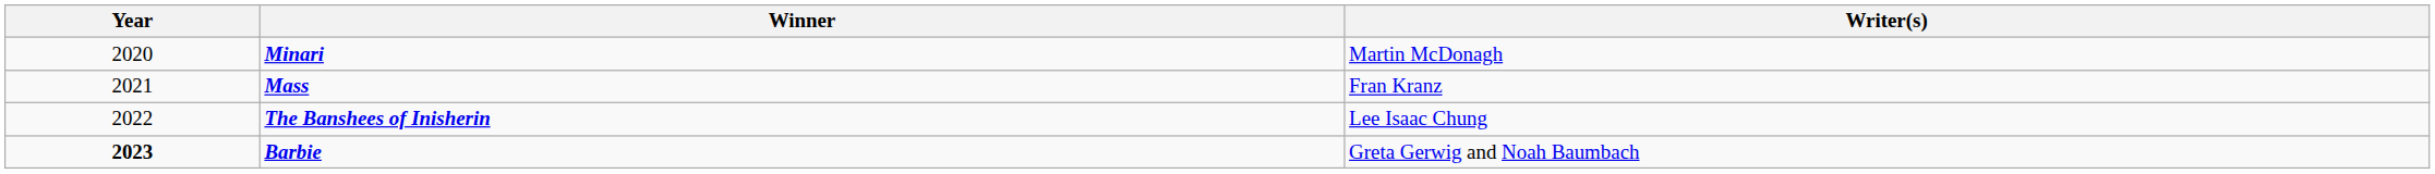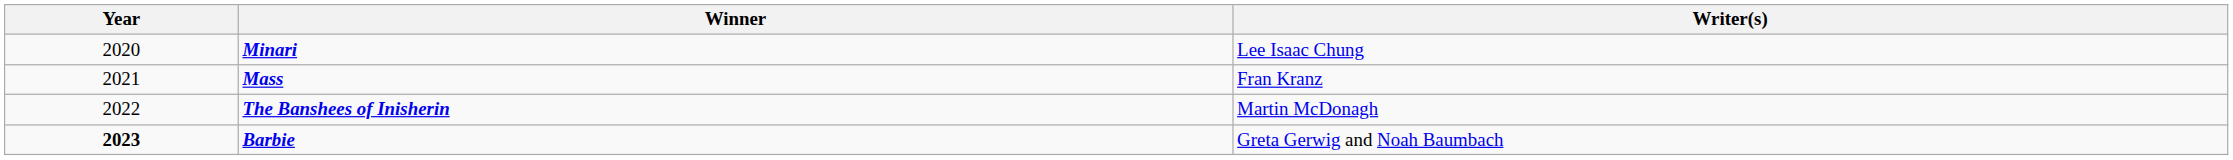Minari | Writer(s): Martin McDonagh -> Lee Isaac Chung
The Banshees of Inisherin | Writer(s): Lee Isaac Chung -> Martin McDonagh
